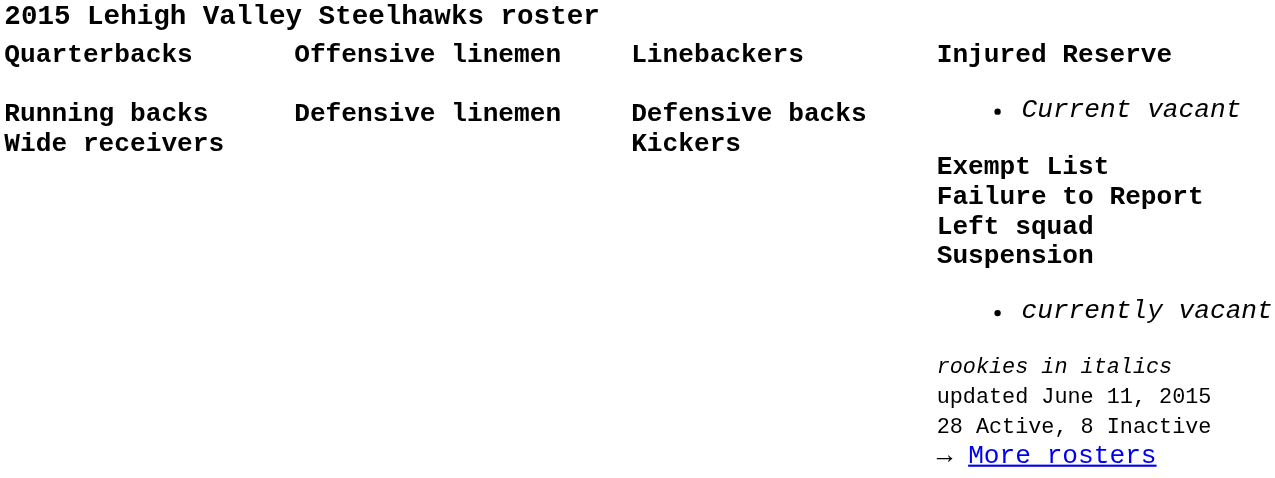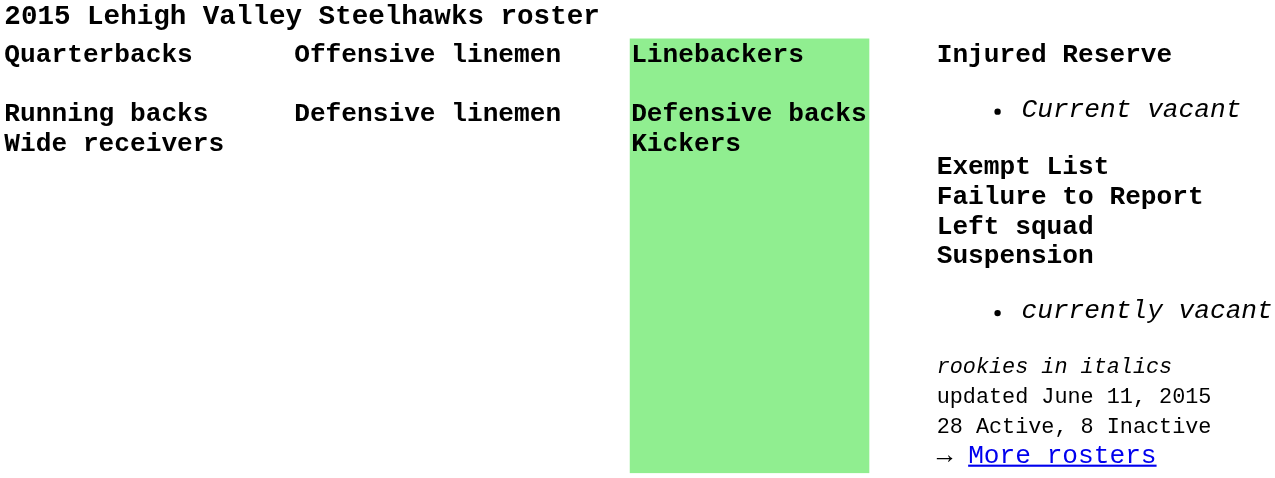Quarterbacks Running backs Wide receivers | column 3: no background -> lightgreen background
